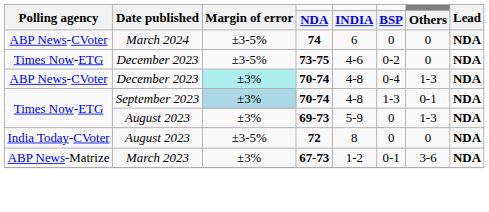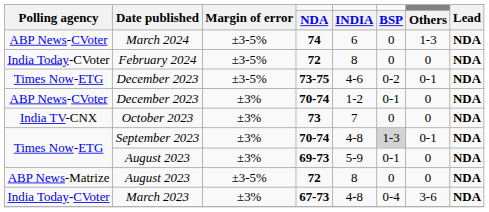March 2024 | Others: 0 -> 1-3
+ row: India Today-CVoter | February 2024 | ±3-5% | 72 | 8 | 0 | 0 | NDA
December 2023 / 73-75 | Others: 0 -> 0-1
December 2023 / 70-74 | Margin of error: paleturquoise background -> no background
December 2023 / 70-74 | INDIA: 4-8 -> 1-2
December 2023 / 70-74 | BSP: 0-4 -> 0-1
December 2023 / 70-74 | Others: 1-3 -> 0
+ row: India TV-CNX | October 2023 | ±3% | 73 | 7 | 0 | 0 | NDA
September 2023 | Margin of error: lightblue background -> no background
September 2023 | BSP: no background -> lightgrey background
August 2023 / 69-73 | BSP: 0 -> 0-1
August 2023 / 69-73 | Others: 1-3 -> 0
August 2023 / 72 | Polling agency: India Today-CVoter -> ABP News-Matrize
March 2023 | Polling agency: ABP News-Matrize -> India Today-CVoter
March 2023 | INDIA: 1-2 -> 4-8
March 2023 | BSP: 0-1 -> 0-4
